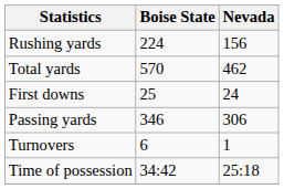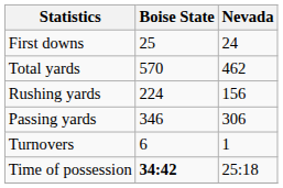rows swapped: First downs <-> Rushing yards
Time of possession | Boise State: normal -> bold
